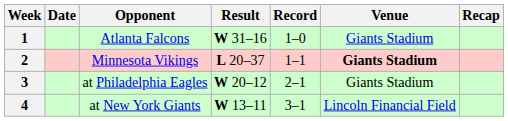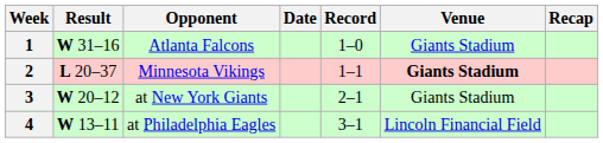columns swapped: Date <-> Result
3 | Opponent: at Philadelphia Eagles -> at New York Giants
4 | Opponent: at New York Giants -> at Philadelphia Eagles
